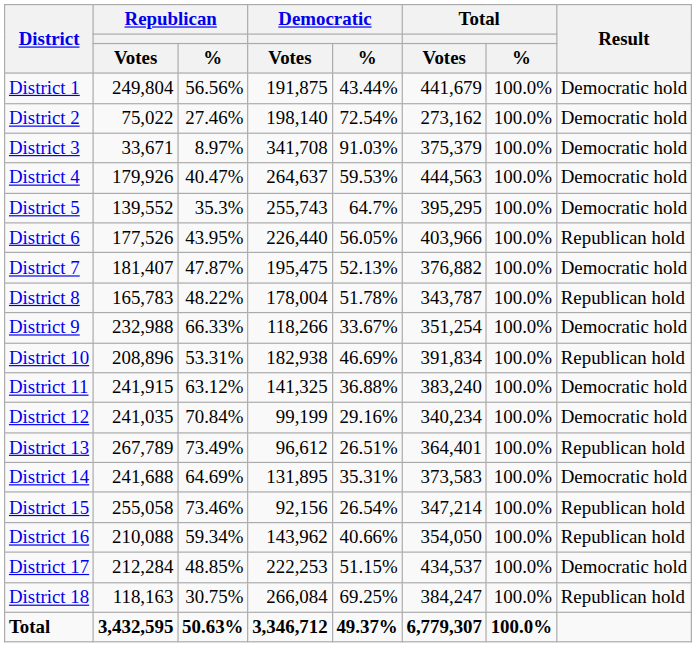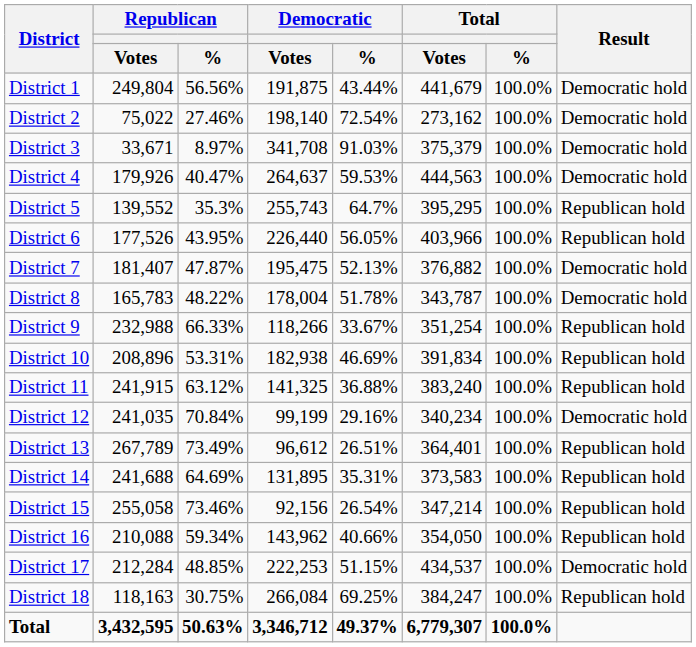District 5 | Result: Democratic hold -> Republican hold
District 8 | Result: Republican hold -> Democratic hold
District 9 | Result: Democratic hold -> Republican hold
District 11 | Result: Democratic hold -> Republican hold
District 14 | Result: Democratic hold -> Republican hold
